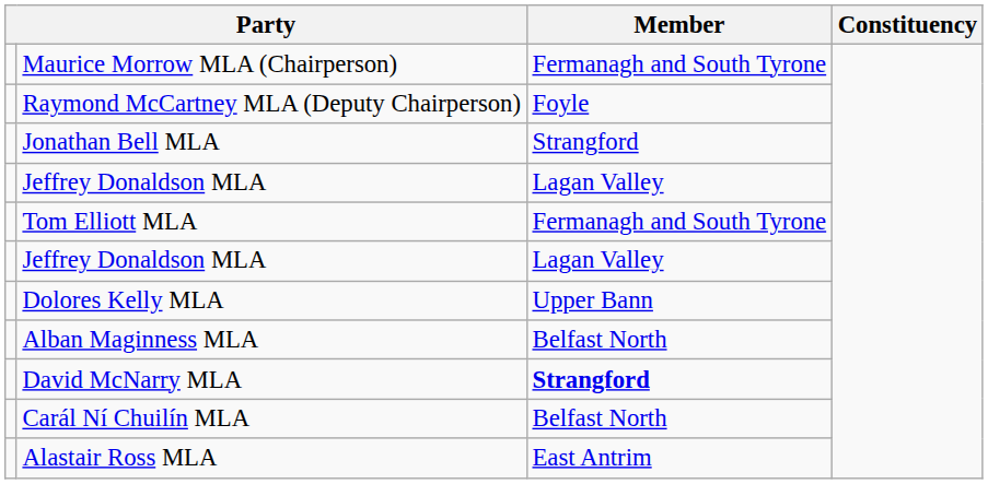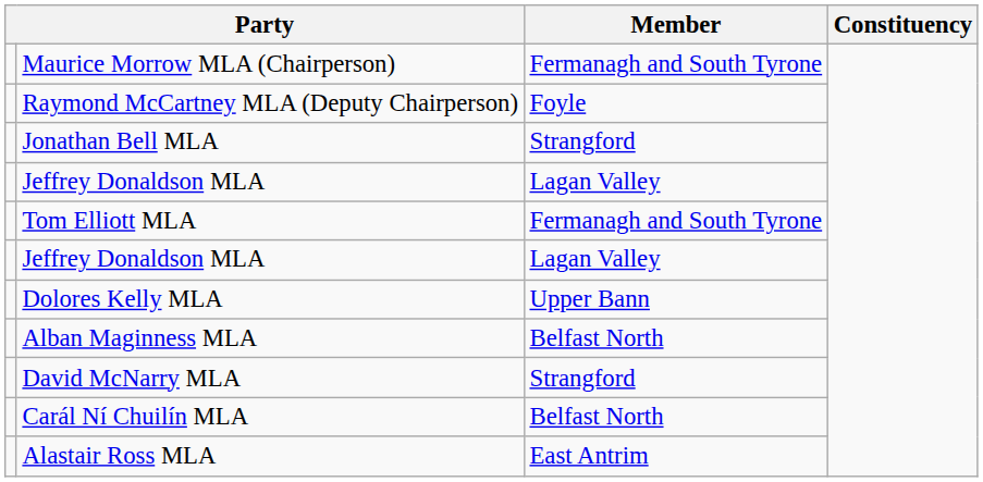David McNarry MLA | Member: bold -> normal
